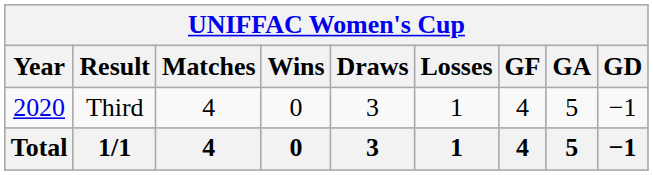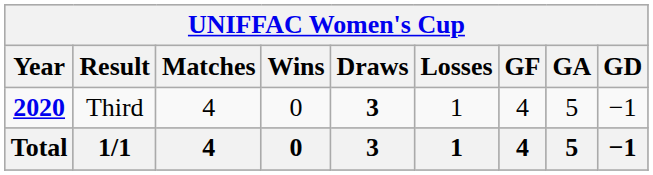Third | Year: normal -> bold
Third | Draws: normal -> bold
